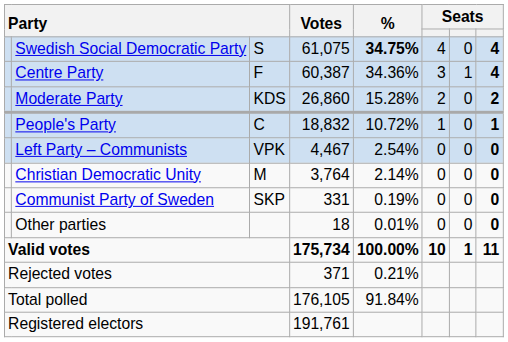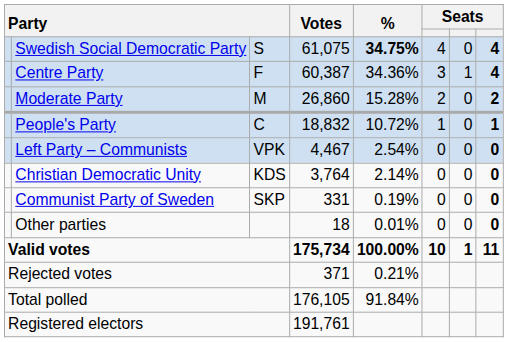Moderate Party | column 3: KDS -> M
Christian Democratic Unity | column 3: M -> KDS
